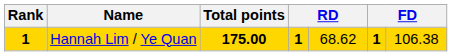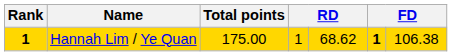Hannah Lim / Ye Quan | Total points: bold -> normal
Hannah Lim / Ye Quan | column 4: bold -> normal
